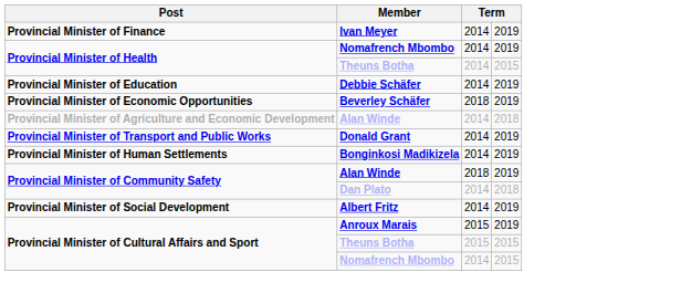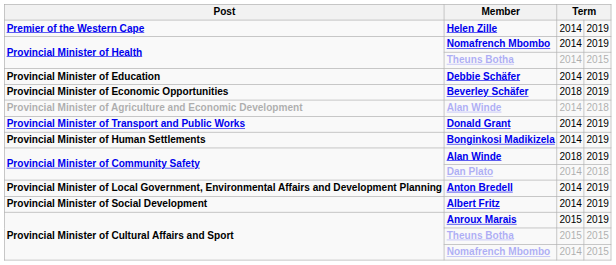+ row: Premier of the Western Cape | Helen Zille | 2014 | 2019
- row: Provincial Minister of Finance | Ivan Meyer | 2014 | 2019
+ row: Provincial Minister of Local Government, Environmental Affairs and Development Planning | Anton Bredell | 2014 | 2019
